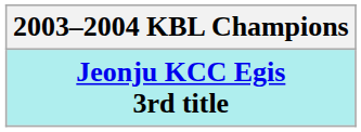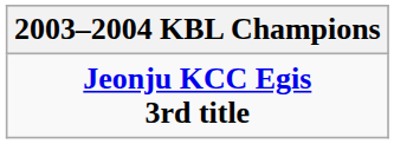row 2 | column 1: paleturquoise background -> no background
